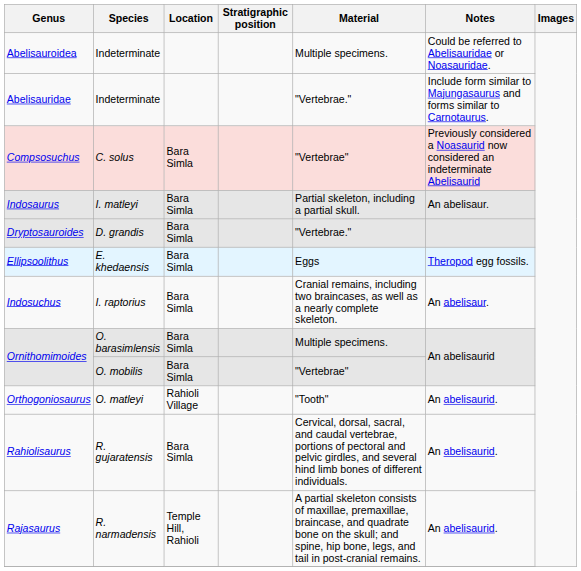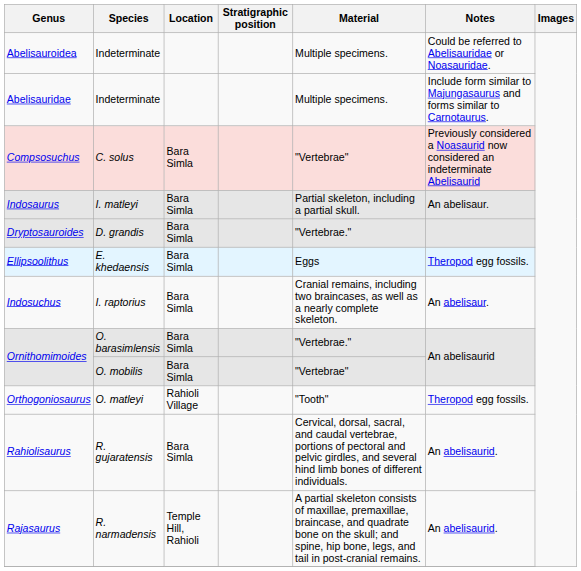Abelisauridae | Material: "Vertebrae." -> Multiple specimens.
Ornithomimoides / O. barasimlensis | Material: Multiple specimens. -> "Vertebrae."
Orthogoniosaurus | Notes: An abelisaurid. -> Theropod egg fossils.
